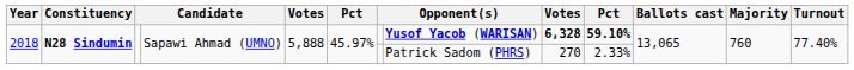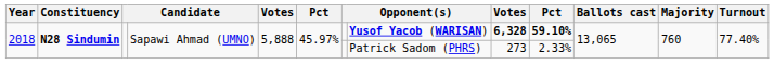row 3 | column 9: 270 -> 273
